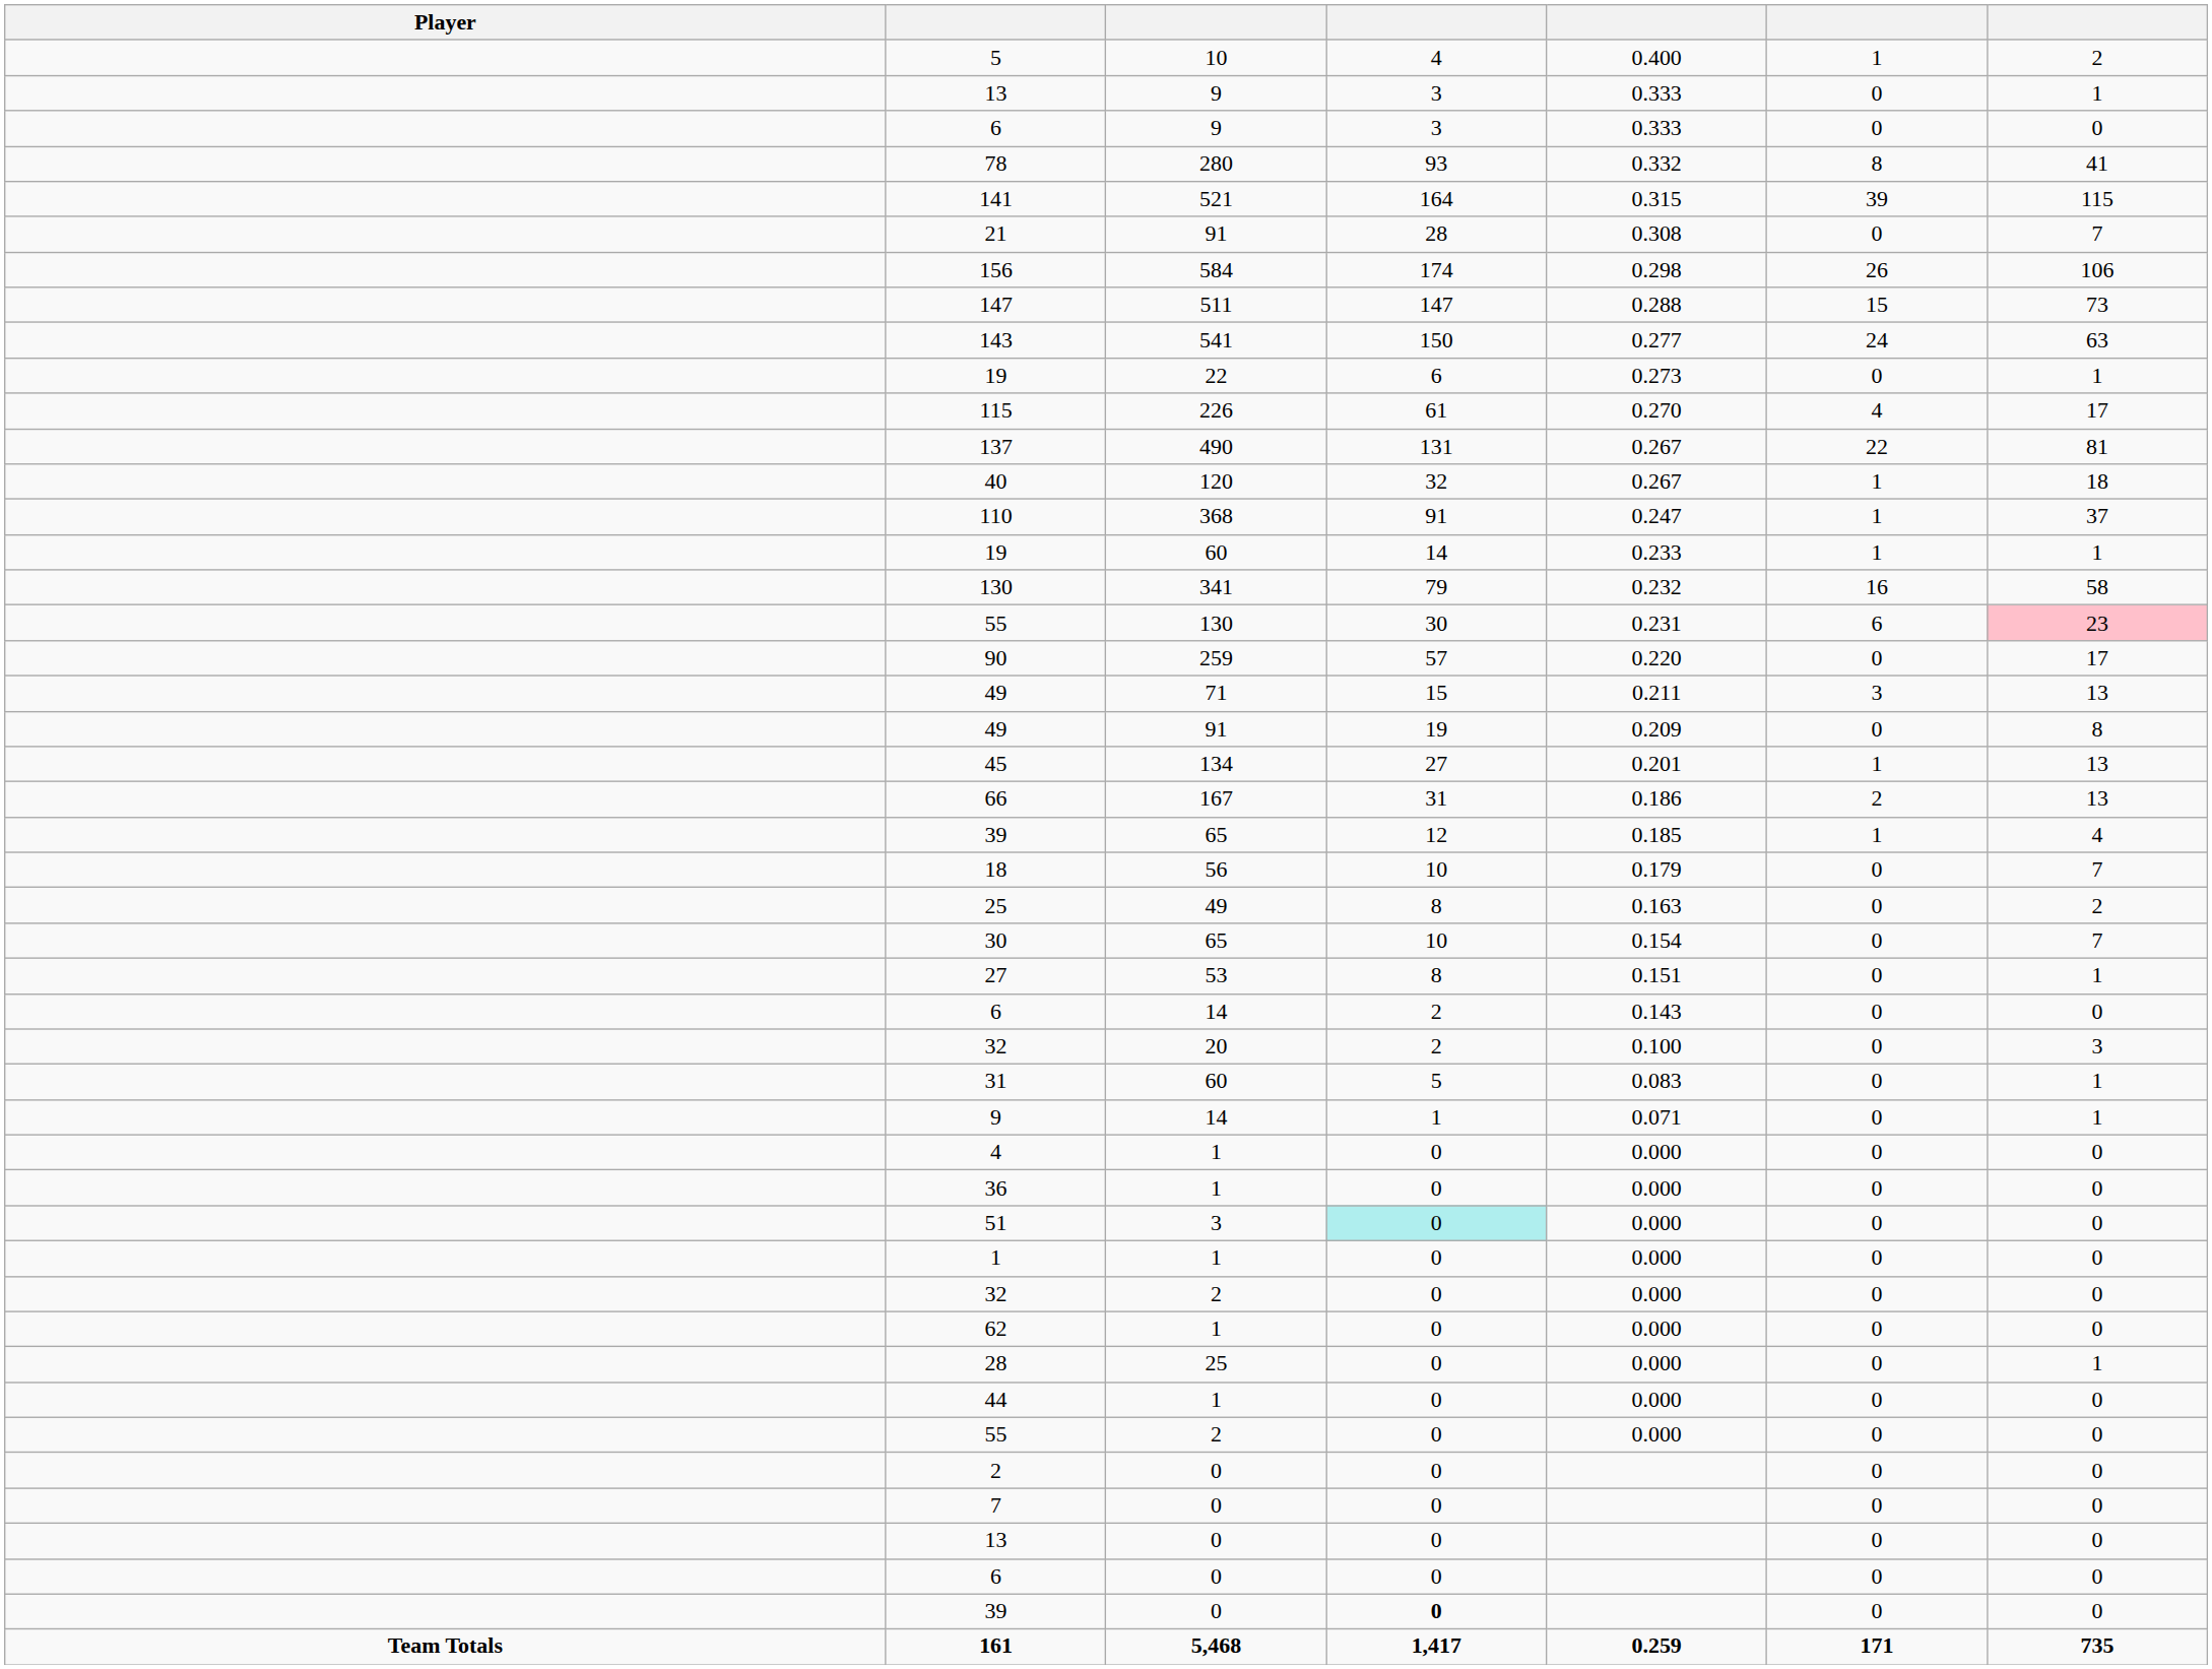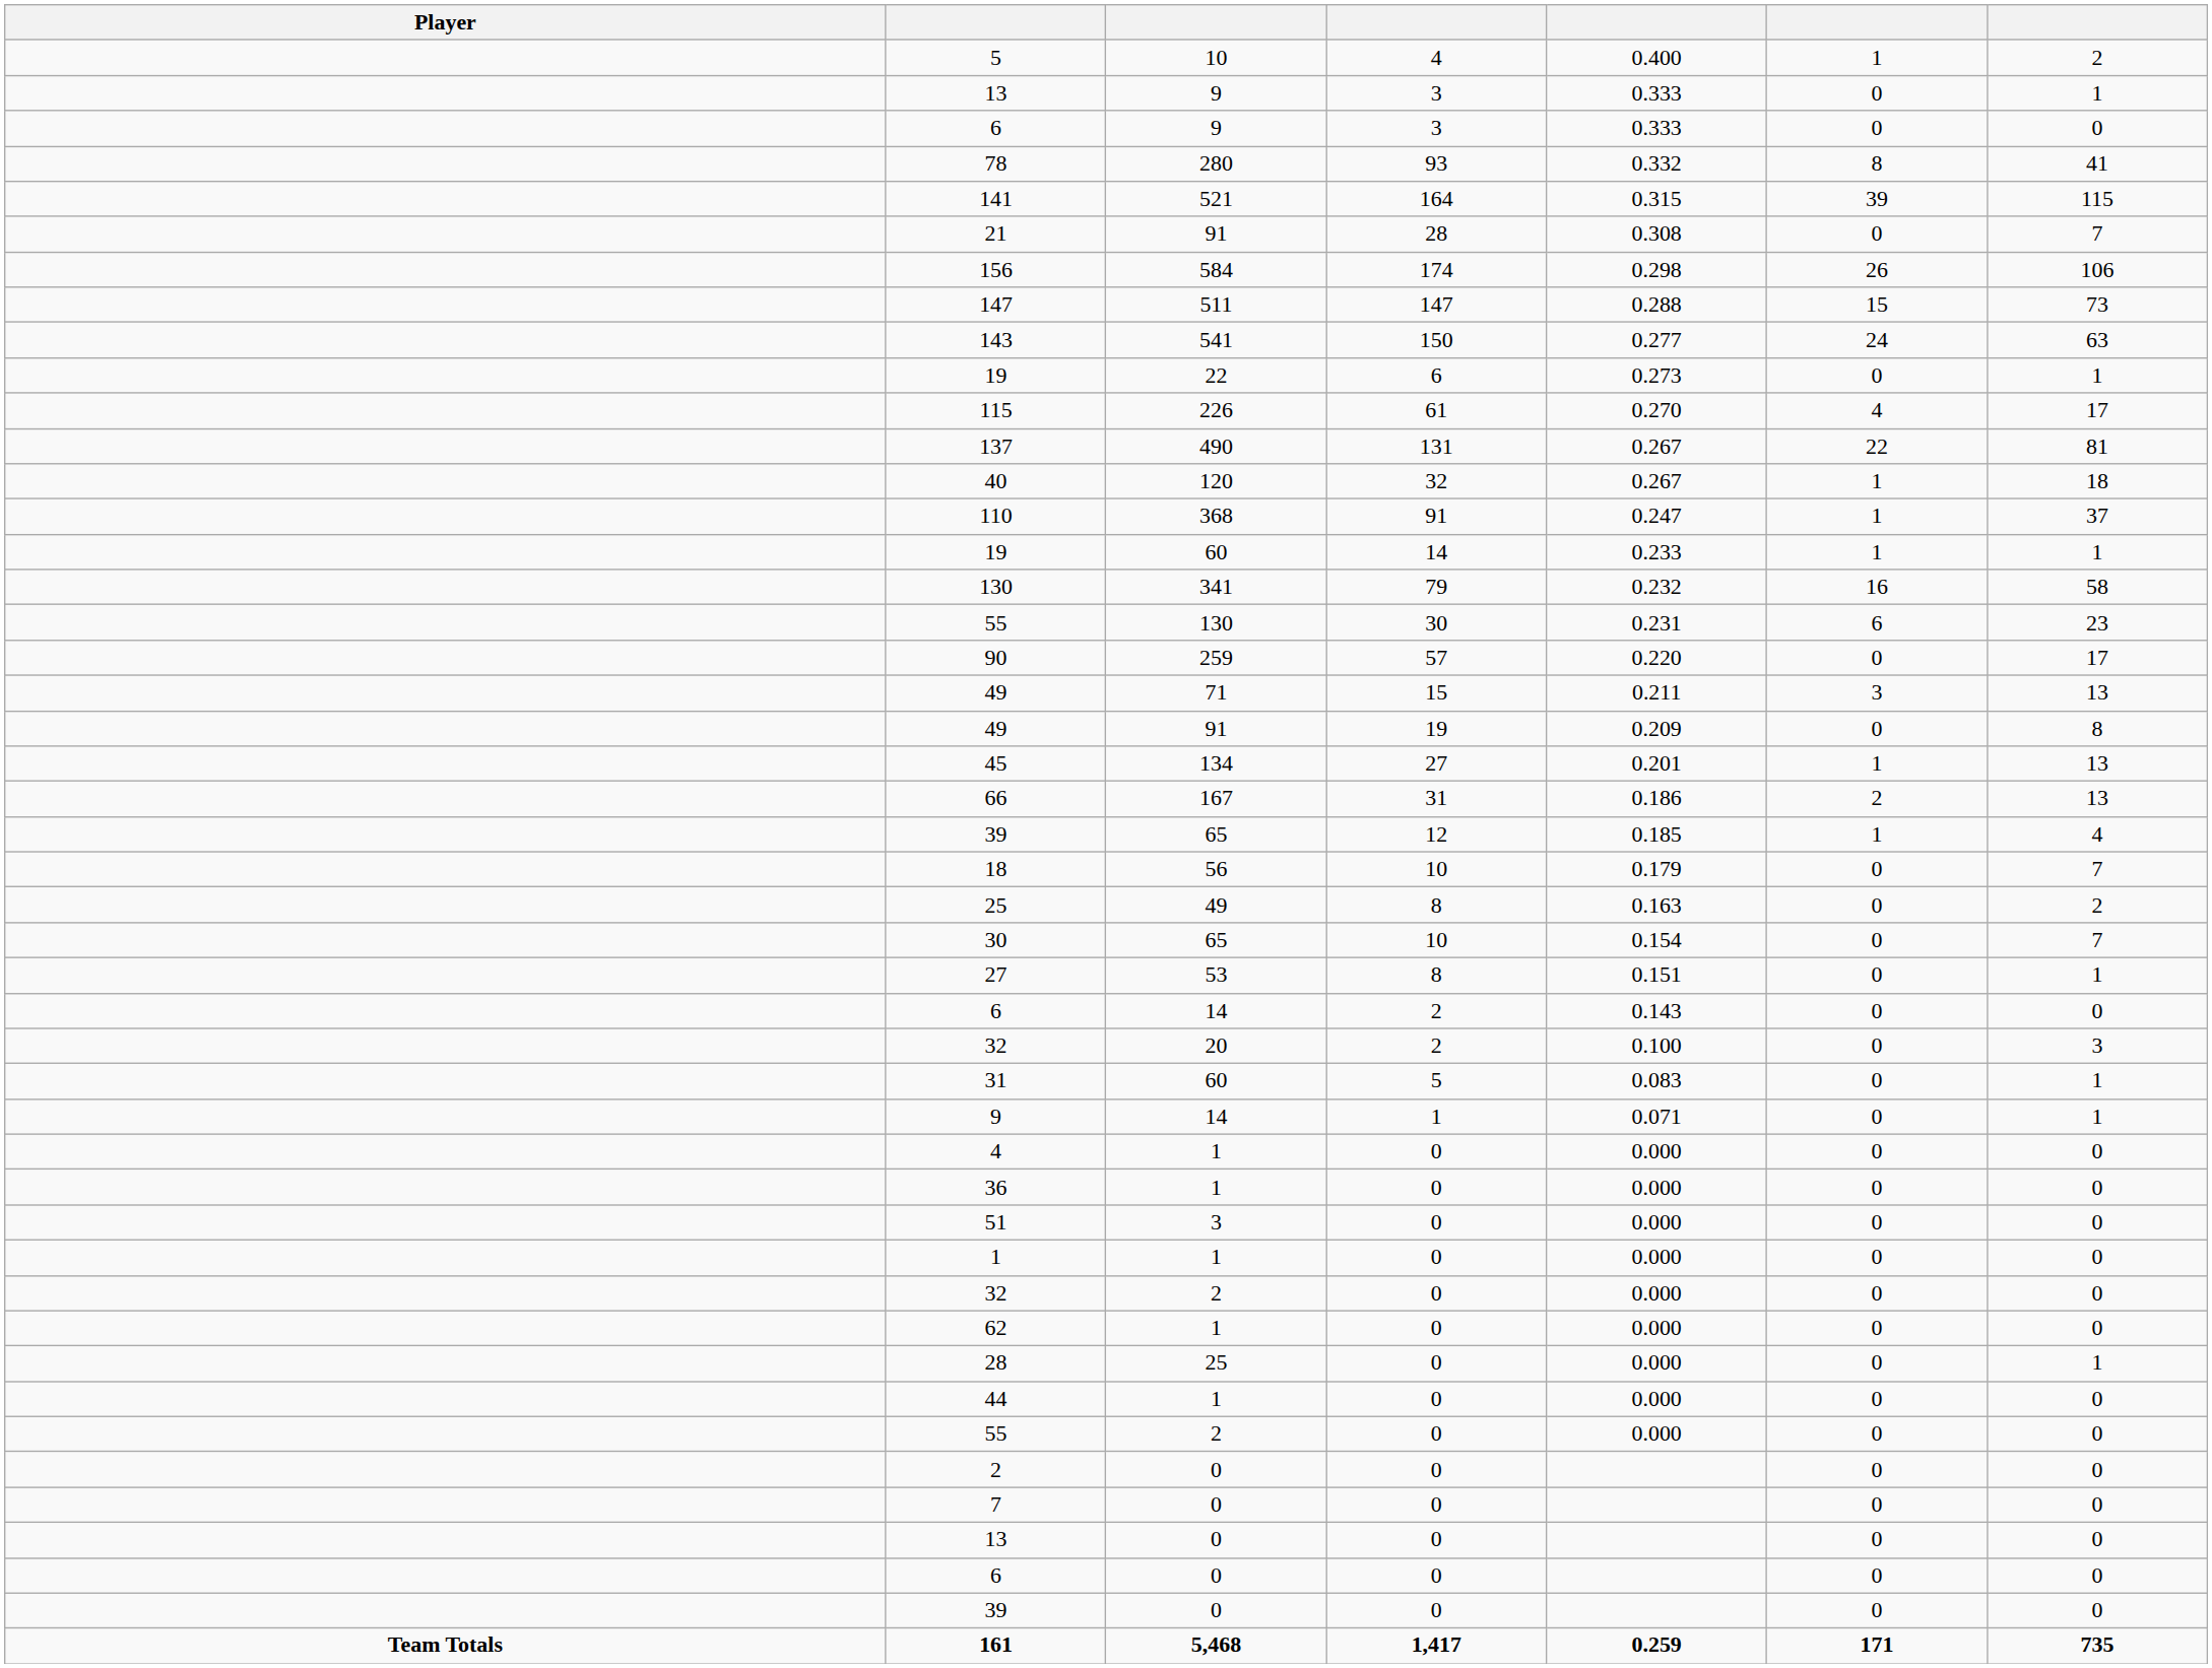55 / 130 | column 7: pink background -> no background
51 | column 4: paleturquoise background -> no background
39 / 0 | column 4: bold -> normal
